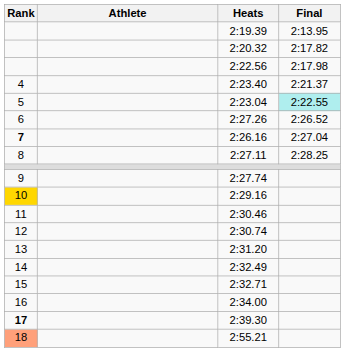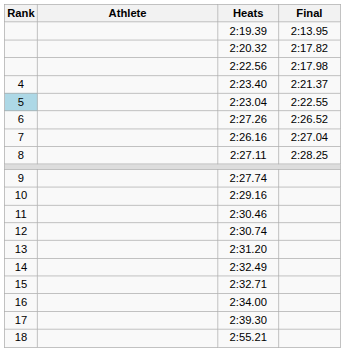2:23.04 | Rank: no background -> lightblue background
2:23.04 | Final: paleturquoise background -> no background
2:26.16 | Rank: bold -> normal
2:29.16 | Rank: gold background -> no background
2:39.30 | Rank: bold -> normal
2:55.21 | Rank: lightsalmon background -> no background
